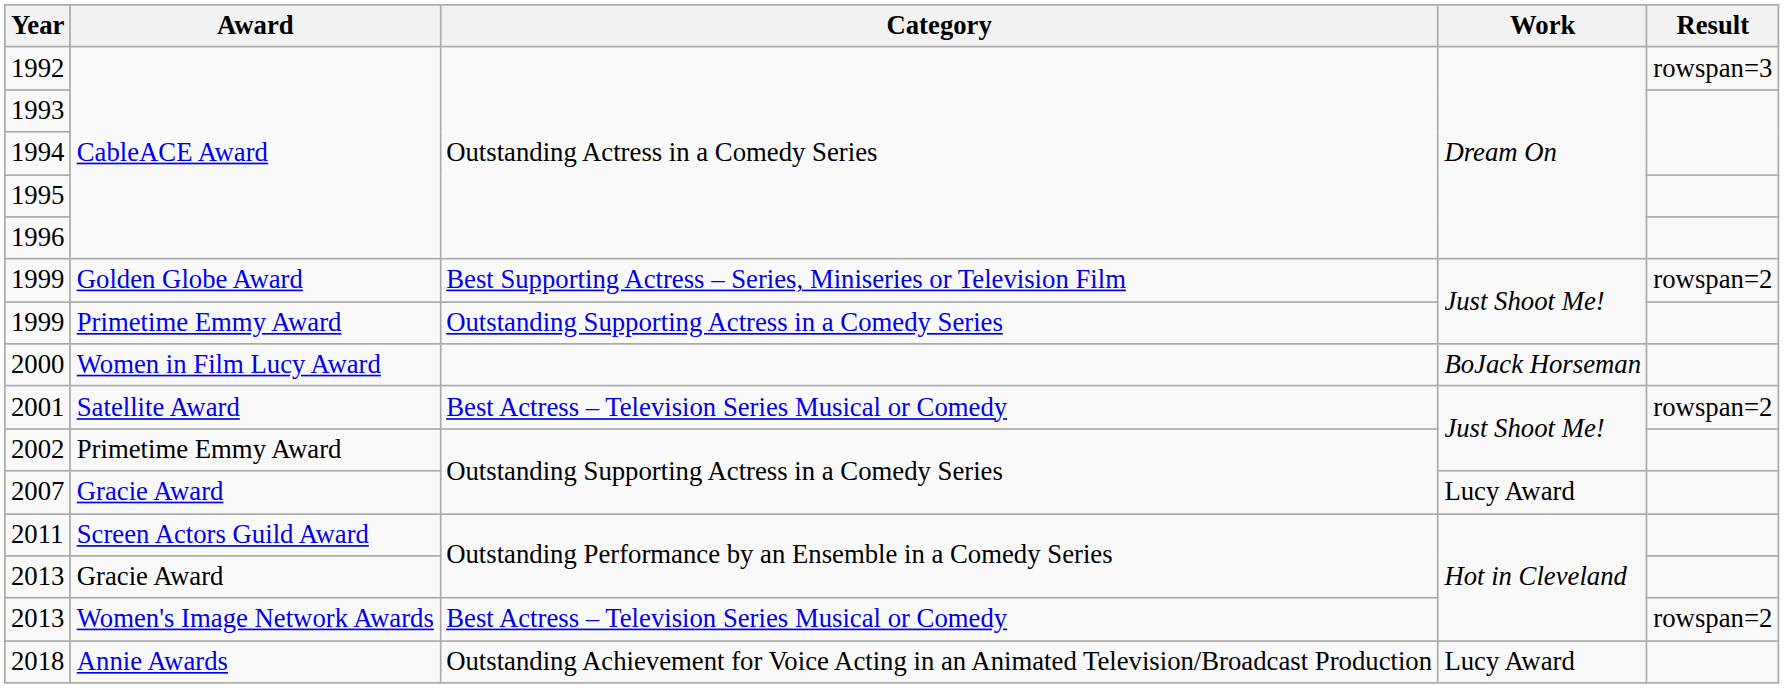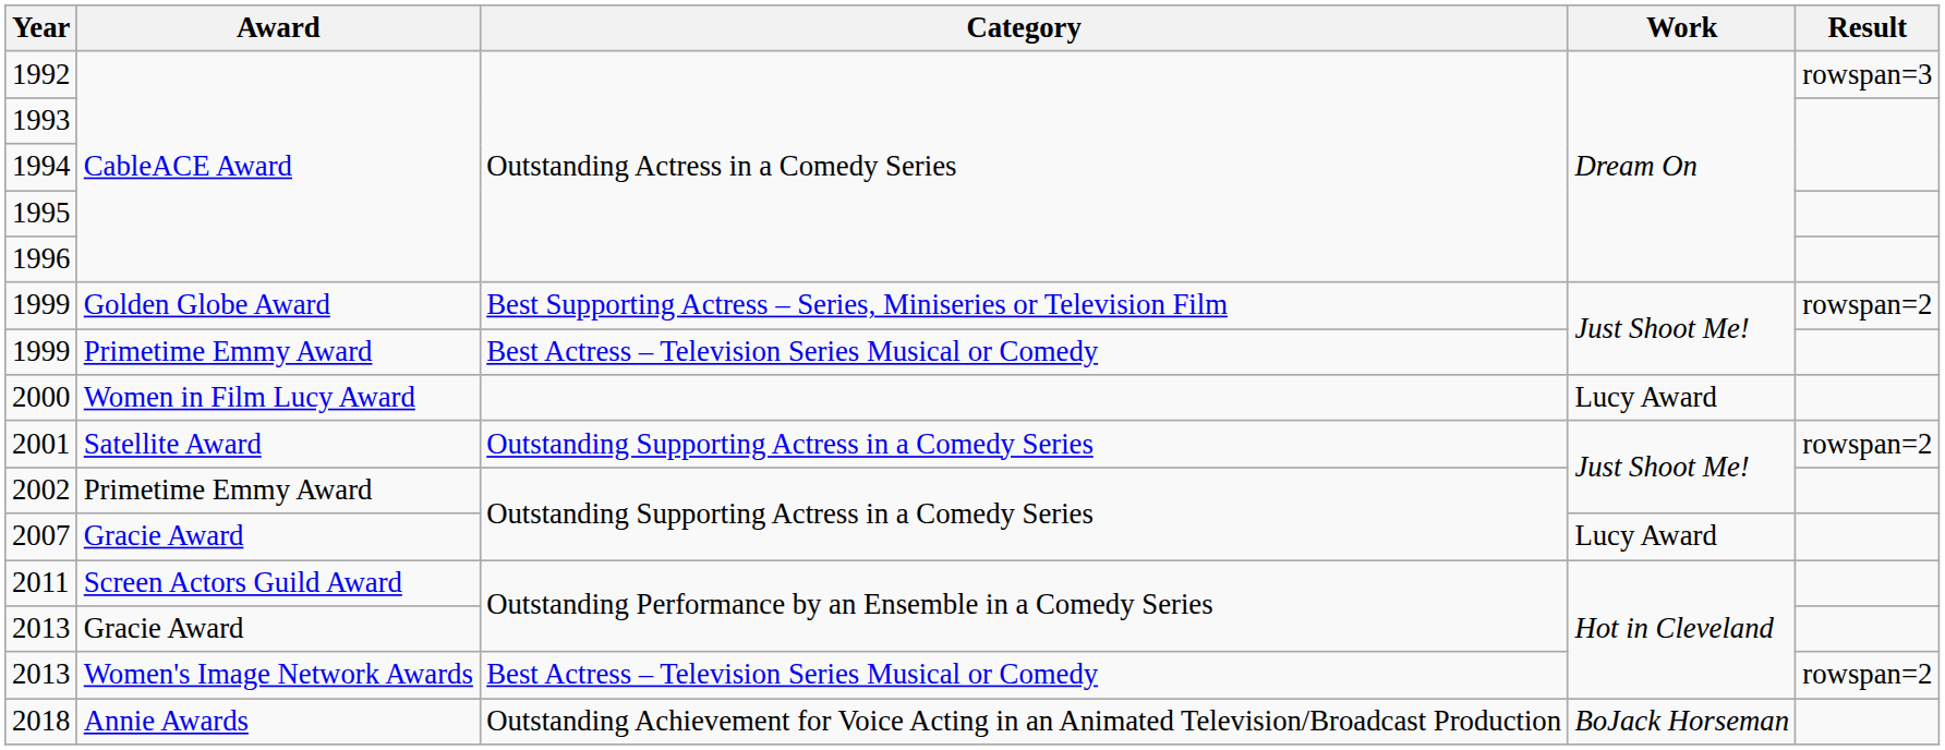1999 / Primetime Emmy Award | Category: Outstanding Supporting Actress in a Comedy Series -> Best Actress – Television Series Musical or Comedy
2000 | Work: BoJack Horseman -> Lucy Award
2001 | Category: Best Actress – Television Series Musical or Comedy -> Outstanding Supporting Actress in a Comedy Series
2018 | Work: Lucy Award -> BoJack Horseman
